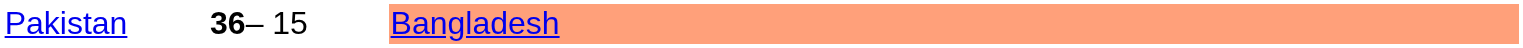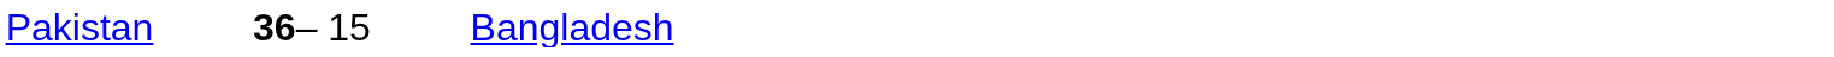Pakistan | column 3: lightsalmon background -> no background
